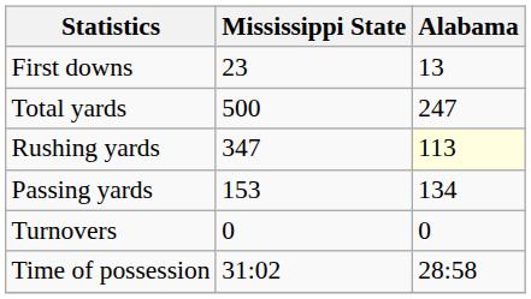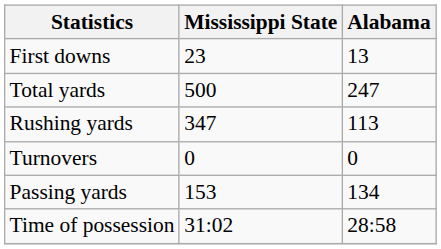Rushing yards | Alabama: lightyellow background -> no background
rows swapped: Passing yards <-> Turnovers
